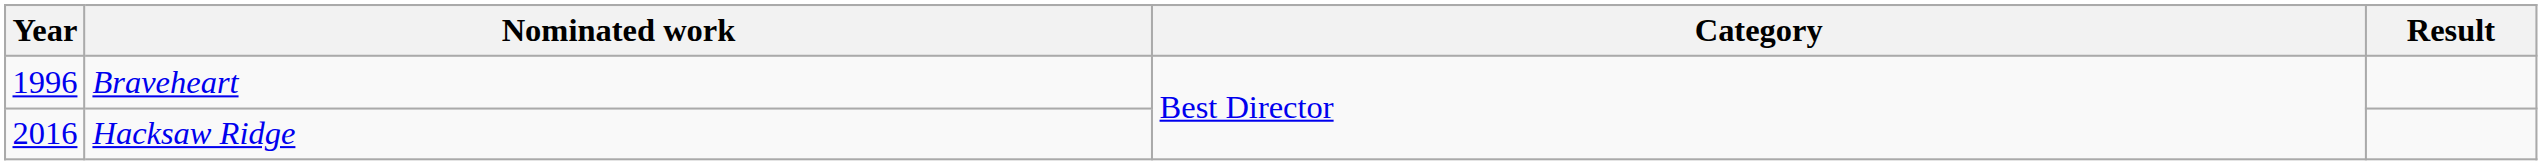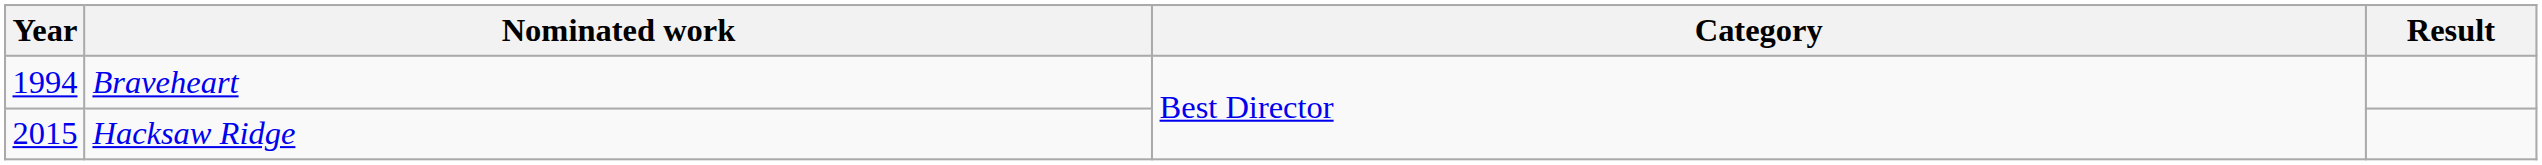Braveheart | Year: 1996 -> 1994
Hacksaw Ridge | Year: 2016 -> 2015
